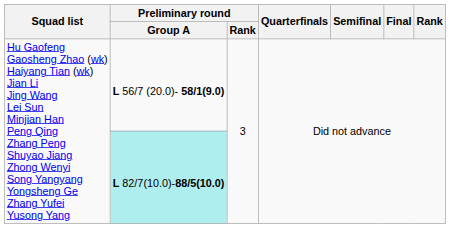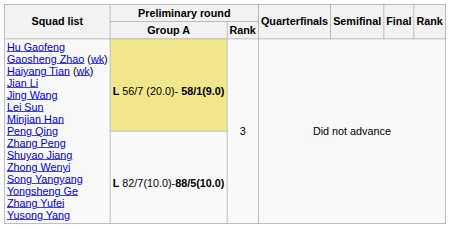L 56/7 (20.0)- 58/1(9.0) | Preliminary round / Group A: no background -> khaki background
L 82/7(10.0)-88/5(10.0) | Preliminary round / Group A: paleturquoise background -> no background
